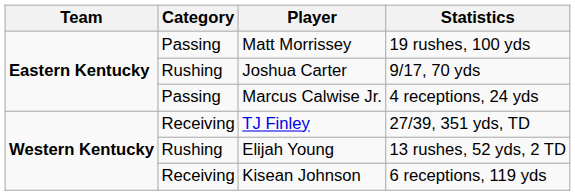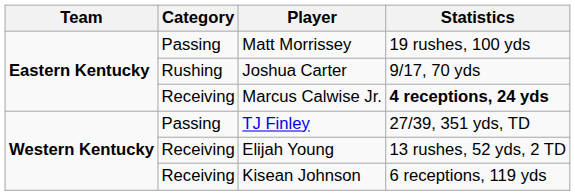Marcus Calwise Jr. | Category: Passing -> Receiving
Marcus Calwise Jr. | Statistics: normal -> bold
TJ Finley | Category: Receiving -> Passing
Elijah Young | Category: Rushing -> Receiving
